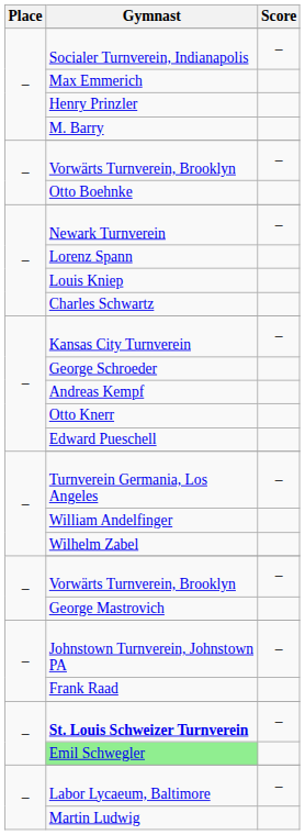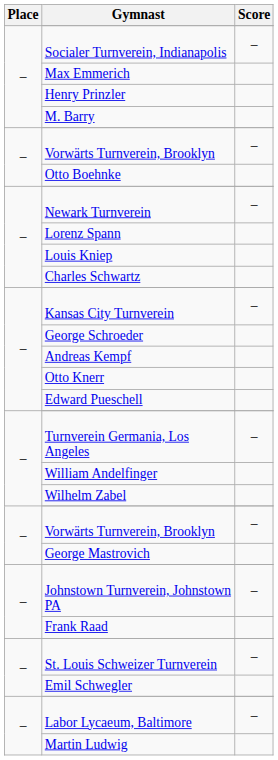St. Louis Schweizer Turnverein | Gymnast: bold -> normal
Emil Schwegler | Gymnast: lightgreen background -> no background
